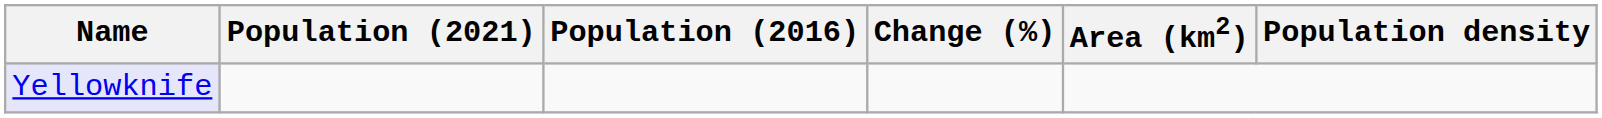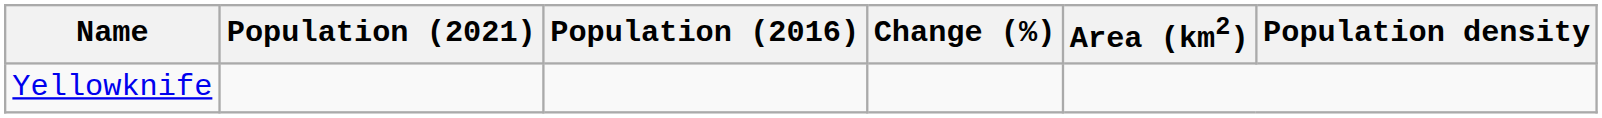Yellowknife | Name: lavender background -> no background
